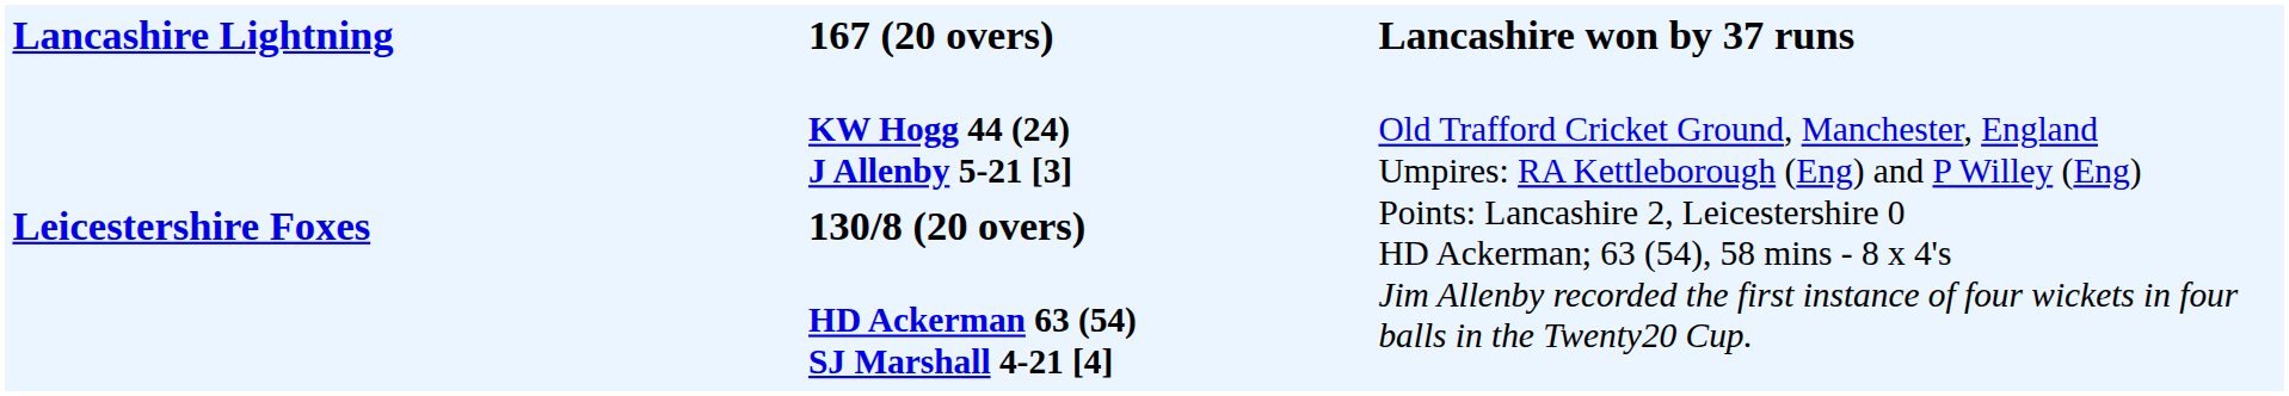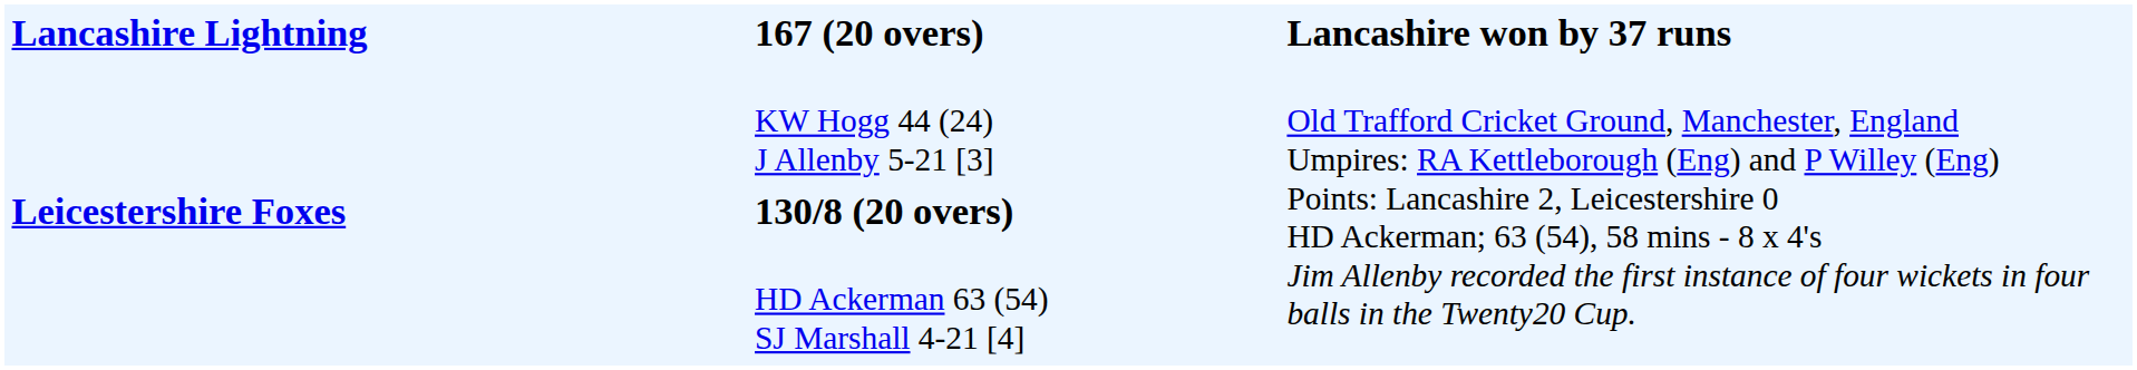KW Hogg 44 (24) J Allenby 5-21 [3] | 167 (20 overs): bold -> normal
HD Ackerman 63 (54) SJ Marshall 4-21 [4] | 167 (20 overs): bold -> normal
